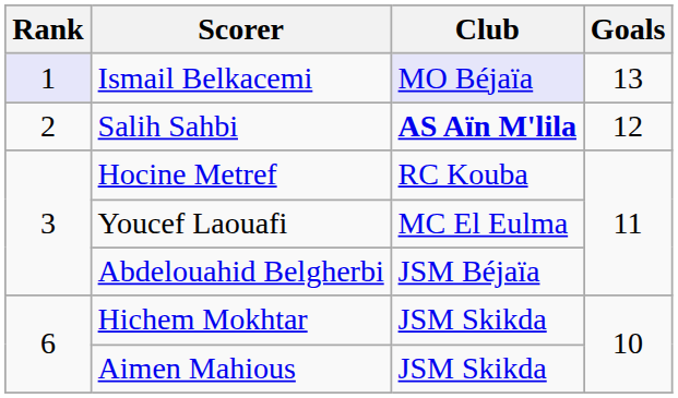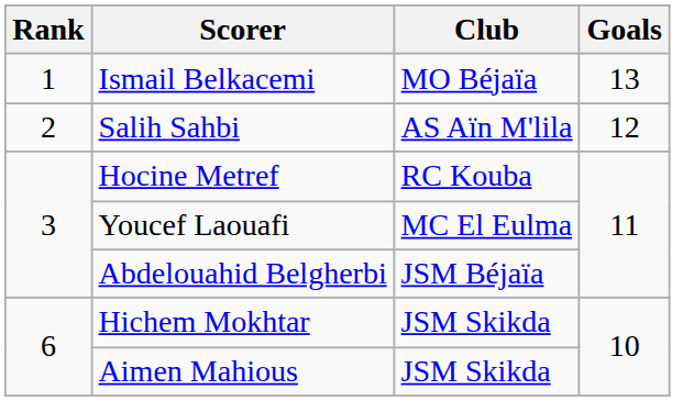Ismail Belkacemi | Rank: lavender background -> no background
Ismail Belkacemi | Club: lavender background -> no background
Salih Sahbi | Club: bold -> normal
